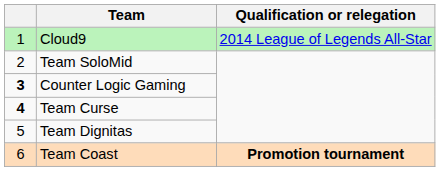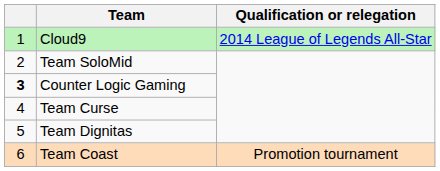Team Curse | column 1: bold -> normal
Team Coast | Qualification or relegation: bold -> normal
